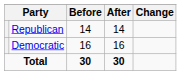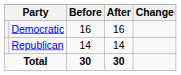rows swapped: Democratic <-> Republican
